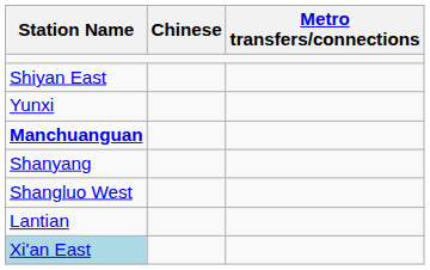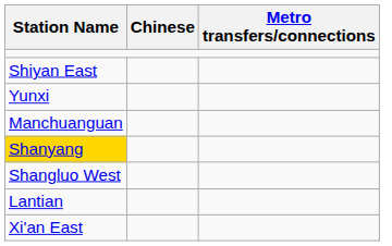Manchuanguan | Station Name: bold -> normal
Shanyang | Station Name: no background -> gold background
Xi'an East | Station Name: lightblue background -> no background
